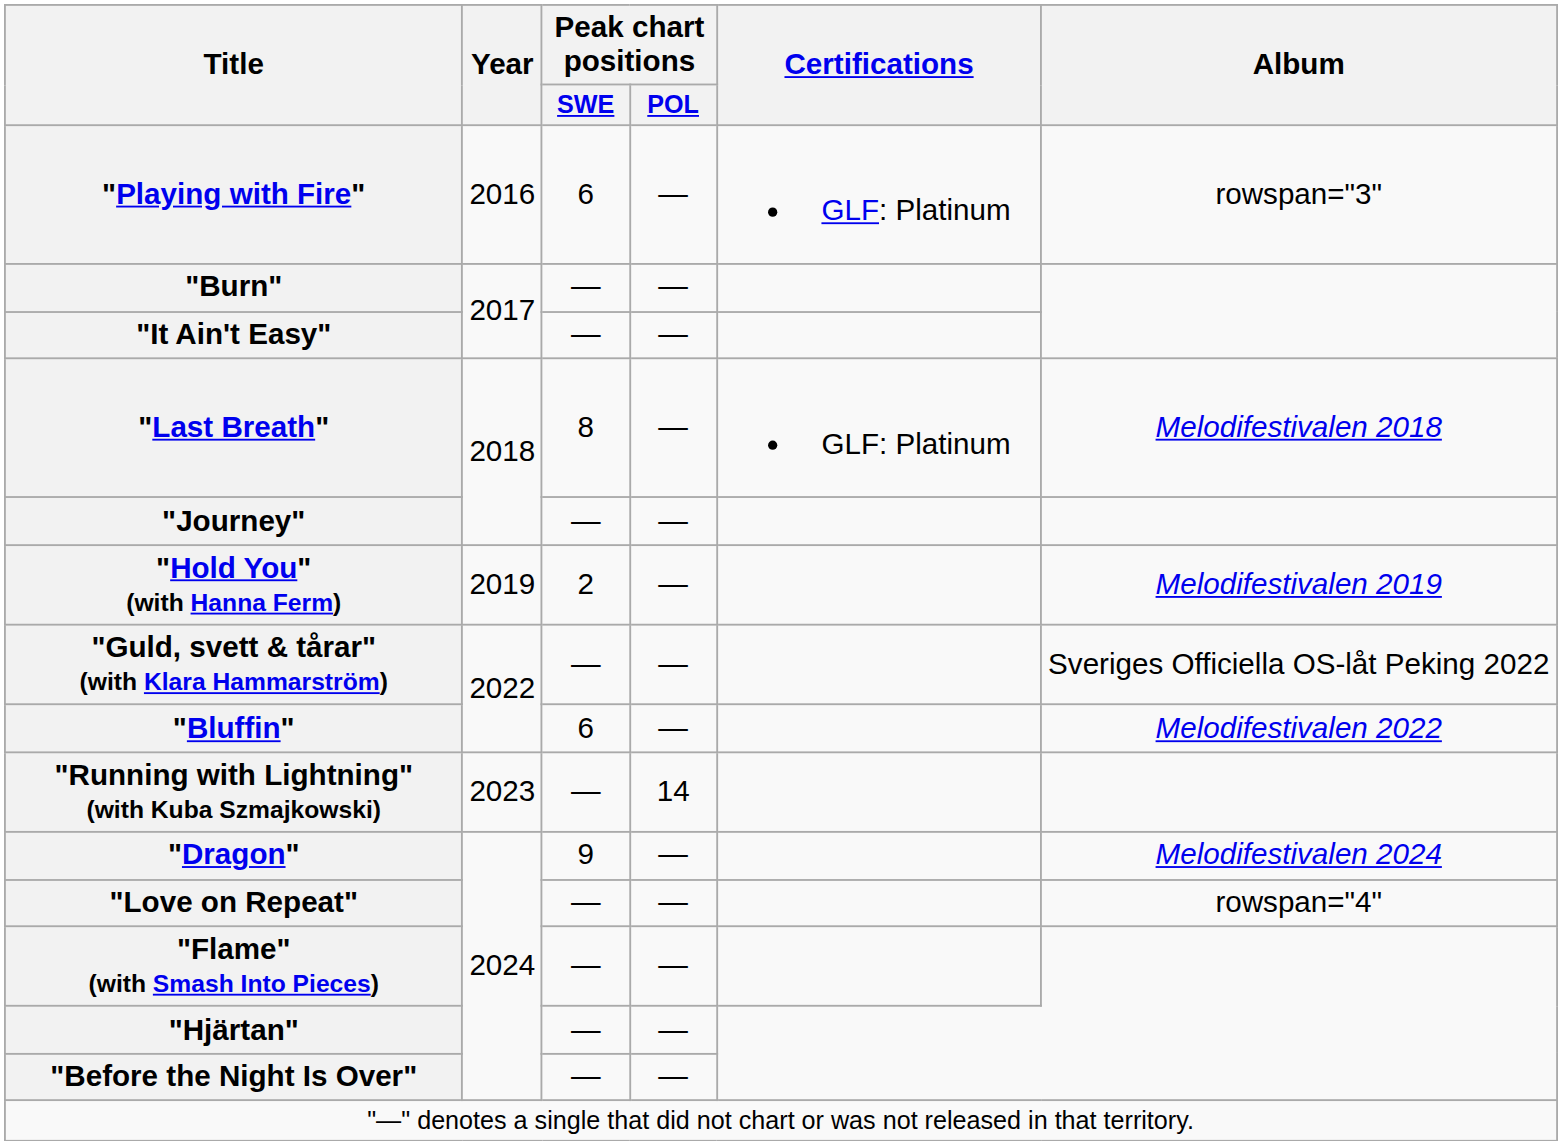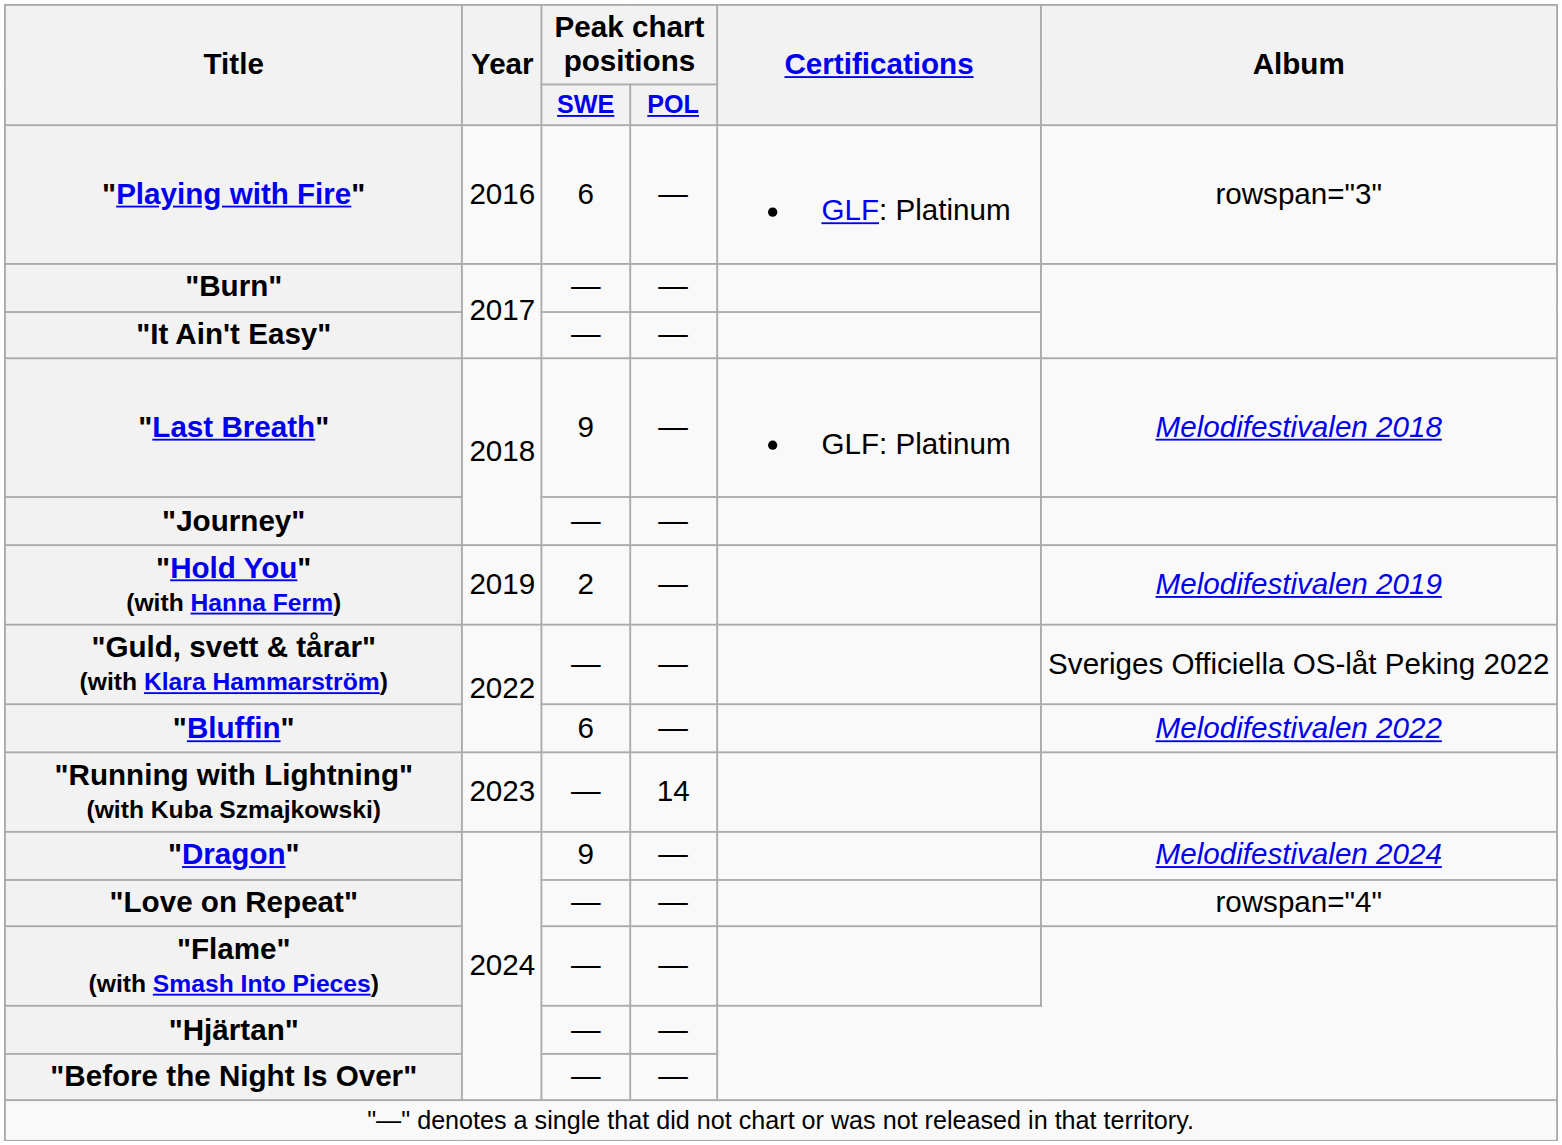"Last Breath" | Peak chart positions / SWE: 8 -> 9
